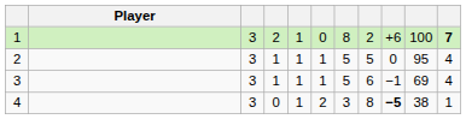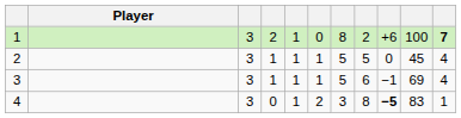row 3 | column 10: 95 -> 45
row 5 | column 10: 38 -> 83
